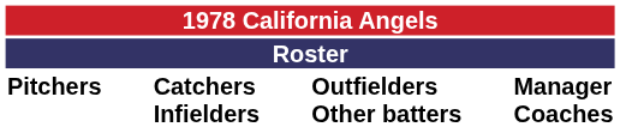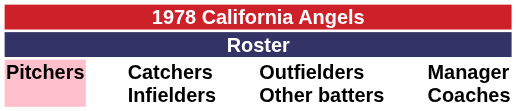Pitchers | column 1: no background -> pink background
